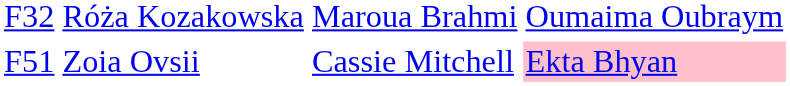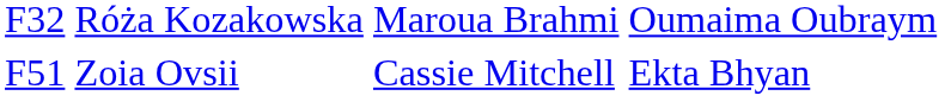Zoia Ovsii | column 4: pink background -> no background
